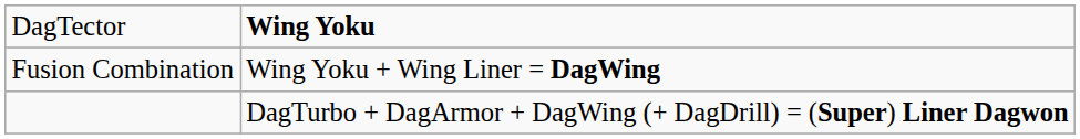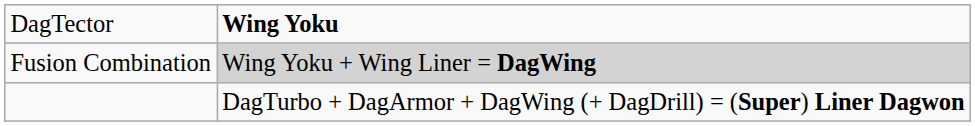Fusion Combination | column 2: no background -> lightgrey background
